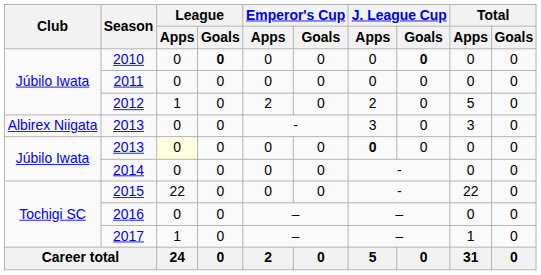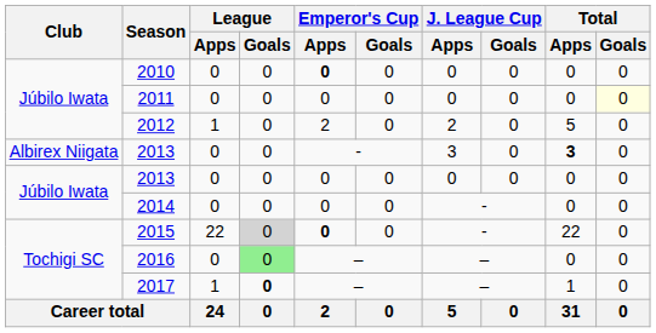2010 | League / Goals: bold -> normal
2010 | Emperor's Cup / Apps: normal -> bold
2010 | J. League Cup / Goals: bold -> normal
2011 | Total / Goals: no background -> lightyellow background
Albirex Niigata / 2013 | Total / Apps: normal -> bold
Júbilo Iwata / 2013 | League / Apps: lightyellow background -> no background
Júbilo Iwata / 2013 | J. League Cup / Apps: bold -> normal
2015 | League / Goals: no background -> lightgrey background
2015 | Emperor's Cup / Apps: normal -> bold
2016 | League / Goals: no background -> lightgreen background
2017 | League / Goals: normal -> bold
